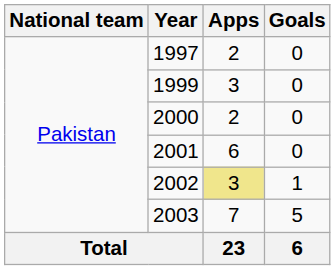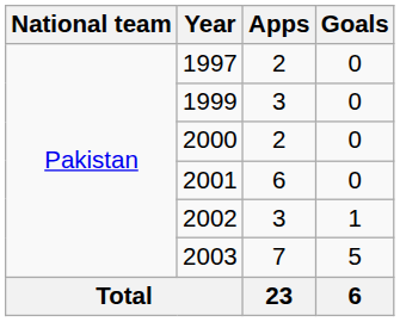2002 | Apps: khaki background -> no background
